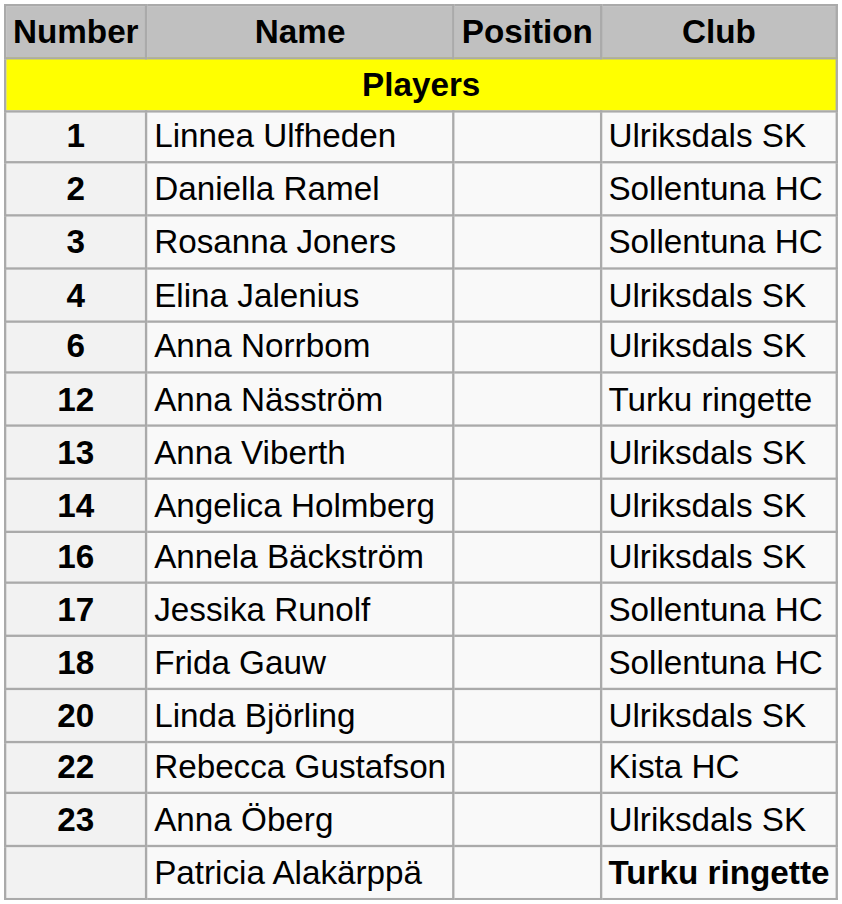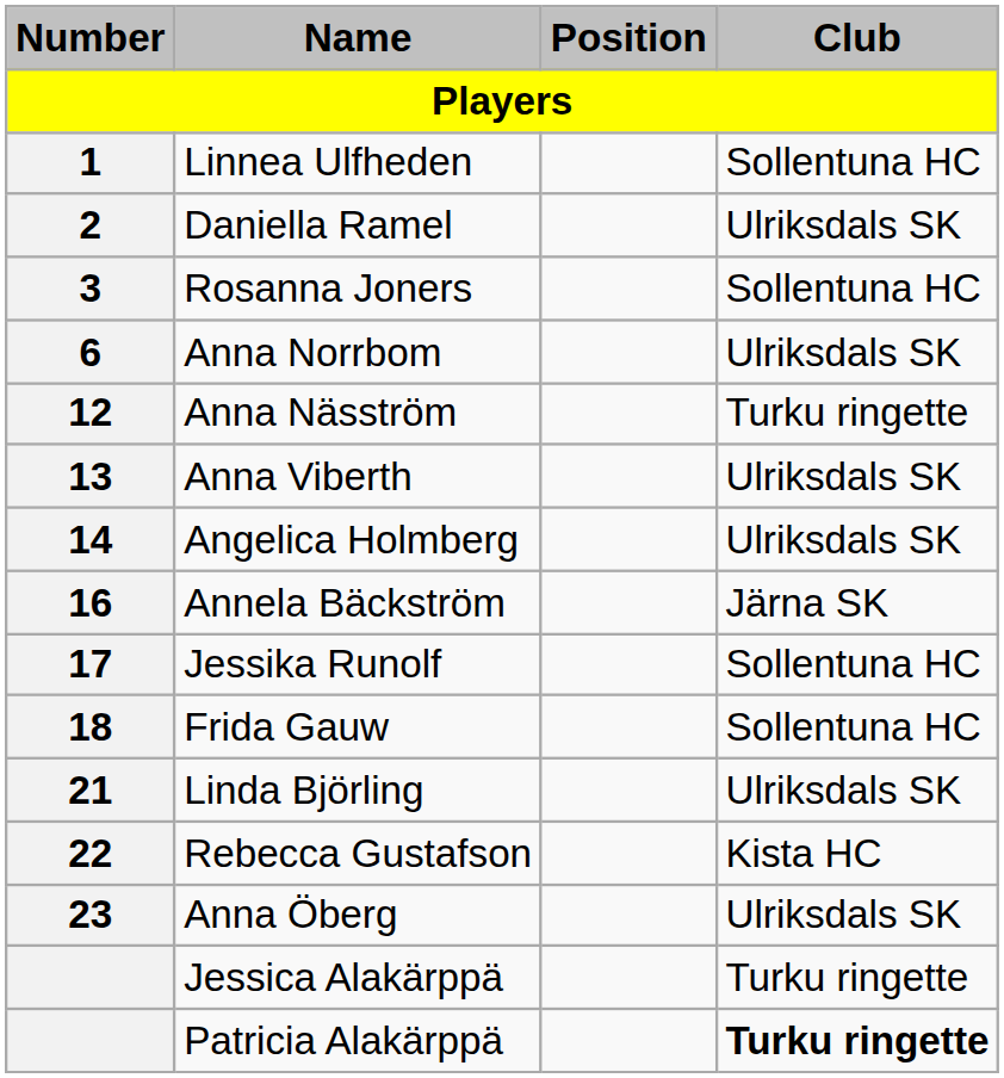Linnea Ulfheden | Club: Ulriksdals SK -> Sollentuna HC
Daniella Ramel | Club: Sollentuna HC -> Ulriksdals SK
- row: 4 | Elina Jalenius | Ulriksdals SK
Annela Bäckström | Club: Ulriksdals SK -> Järna SK
Linda Björling | Number: 20 -> 21
+ row: Jessica Alakärppä | Turku ringette
